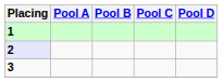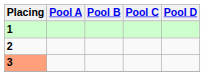2 | Placing: lavender background -> no background
3 | Placing: no background -> lightsalmon background
